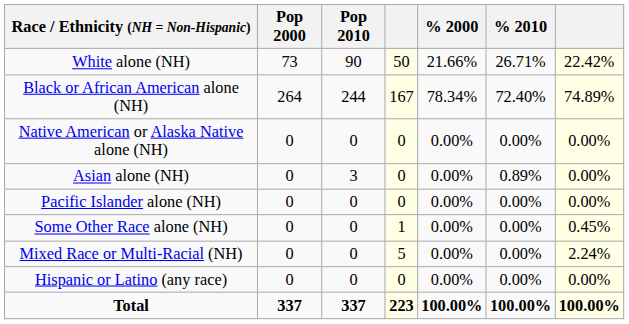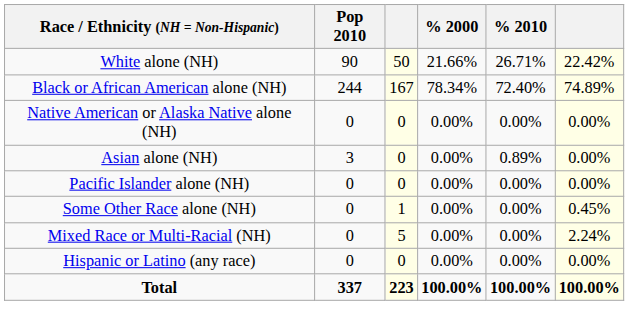- column: Pop 2000 | 73 | 264 | 0 | 0 | 0 | 0 | 0 | 0 | 337
